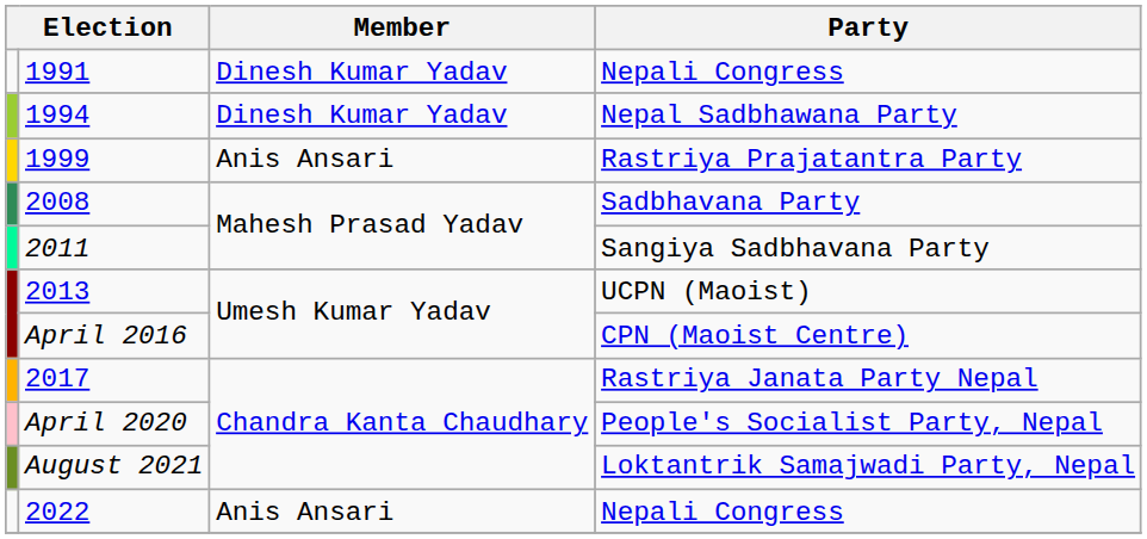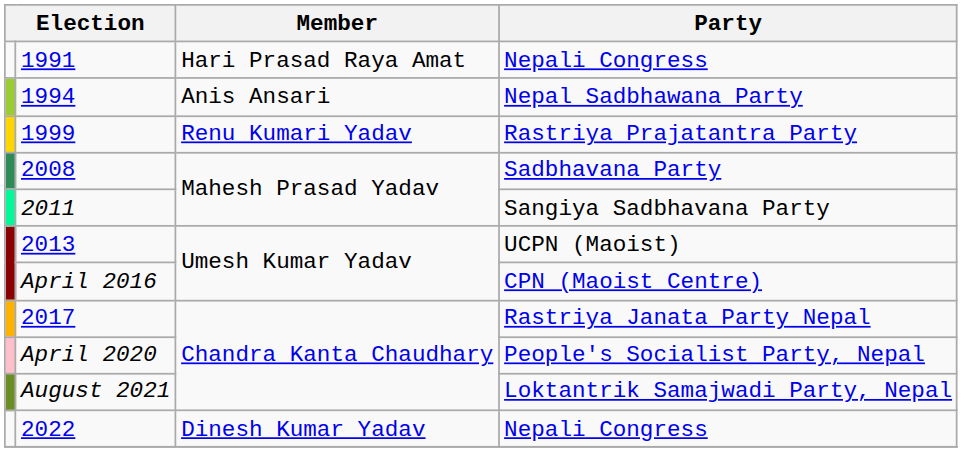1991 / Nepali Congress | Member: Dinesh Kumar Yadav -> Hari Prasad Raya Amat
Nepal Sadbhawana Party | Member: Dinesh Kumar Yadav -> Anis Ansari
Rastriya Prajatantra Party | Member: Anis Ansari -> Renu Kumari Yadav
2022 / Nepali Congress | Member: Anis Ansari -> Dinesh Kumar Yadav
